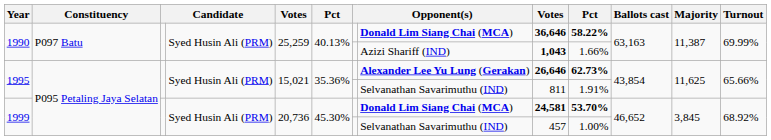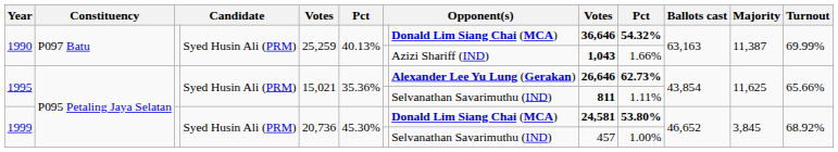row 2 | column 10: 58.22% -> 54.32%
row 5 | column 9: normal -> bold
row 5 | column 10: 1.91% -> 1.11%
row 6 | column 10: 53.70% -> 53.80%
